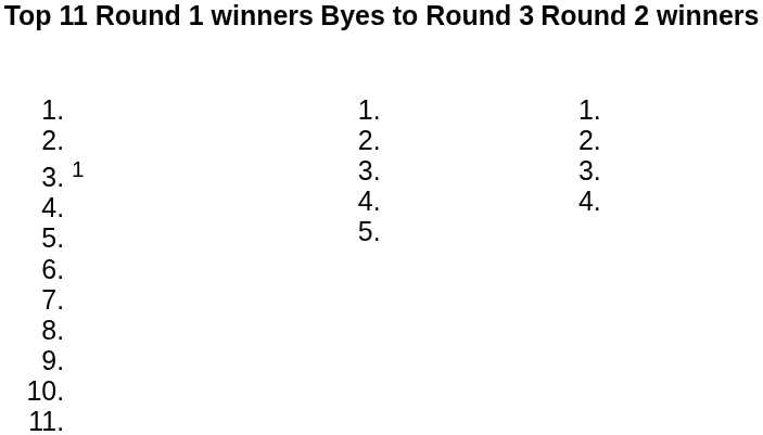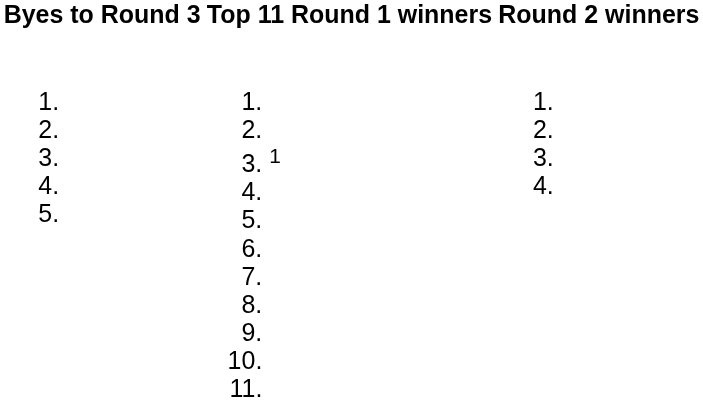columns swapped: Byes to Round 3 <-> Top 11 Round 1 winners
